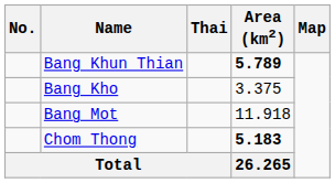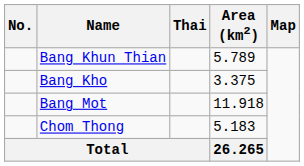Bang Khun Thian | Area (km2): bold -> normal
Chom Thong | Area (km2): bold -> normal
